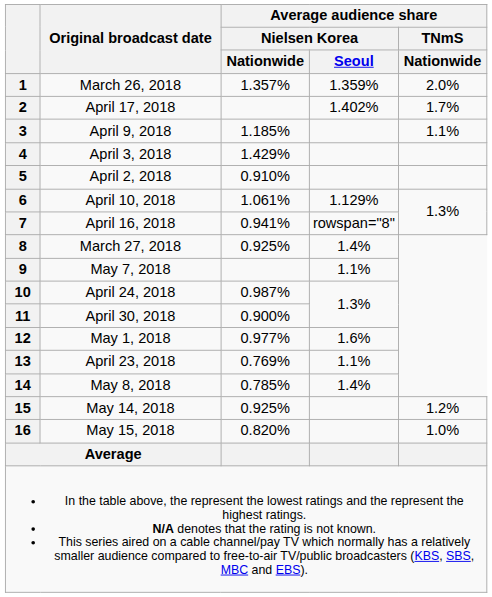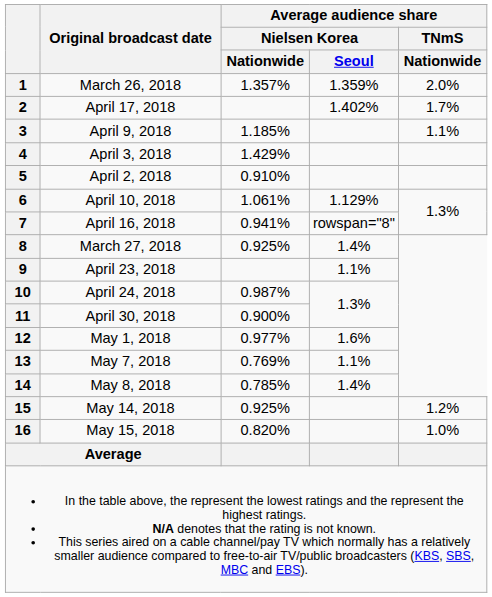9 | Original broadcast date: May 7, 2018 -> April 23, 2018
13 | Original broadcast date: April 23, 2018 -> May 7, 2018
